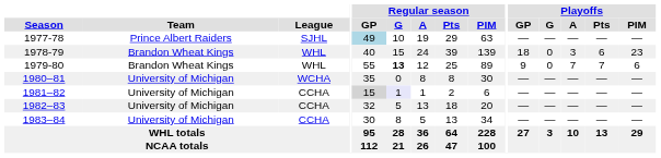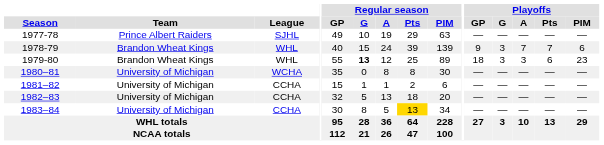1977-78 | Regular season / GP: lightblue background -> no background
1978-79 | Playoffs / GP: 18 -> 9
1978-79 | Playoffs / G: 0 -> 3
1978-79 | Playoffs / A: 3 -> 7
1978-79 | Playoffs / Pts: 6 -> 7
1978-79 | Playoffs / PIM: 23 -> 6
1979-80 | Playoffs / GP: 9 -> 18
1979-80 | Playoffs / G: 0 -> 3
1979-80 | Playoffs / A: 7 -> 3
1979-80 | Playoffs / Pts: 7 -> 6
1979-80 | Playoffs / PIM: 6 -> 23
1981–82 | Regular season / GP: lightgrey background -> no background
1981–82 | Regular season / G: lavender background -> no background
1983–84 | Regular season / Pts: no background -> gold background
